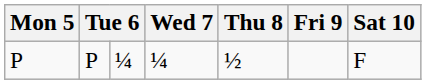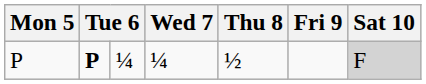row 2 | column 2: normal -> bold
row 2 | Sat 10: no background -> lightgrey background
